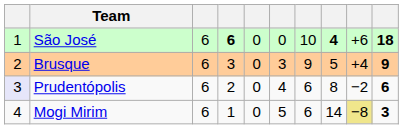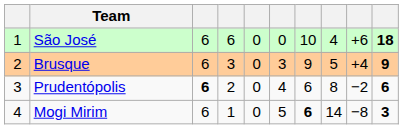São José | column 4: bold -> normal
São José | column 8: bold -> normal
Prudentópolis | column 1: lavender background -> no background
Prudentópolis | column 3: normal -> bold
Mogi Mirim | column 7: normal -> bold
Mogi Mirim | column 9: khaki background -> no background
